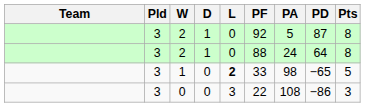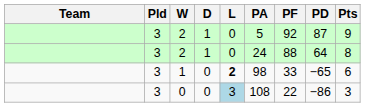columns swapped: PF <-> PA
row 2 | Pts: 8 -> 9
row 4 | Pts: 5 -> 6
row 5 | L: no background -> lightblue background
